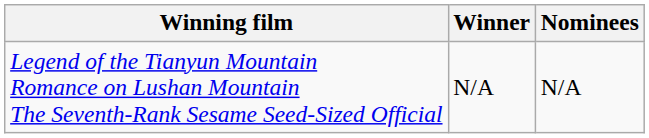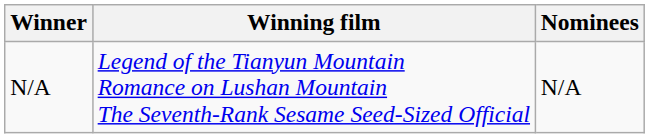columns swapped: Winner <-> Winning film
